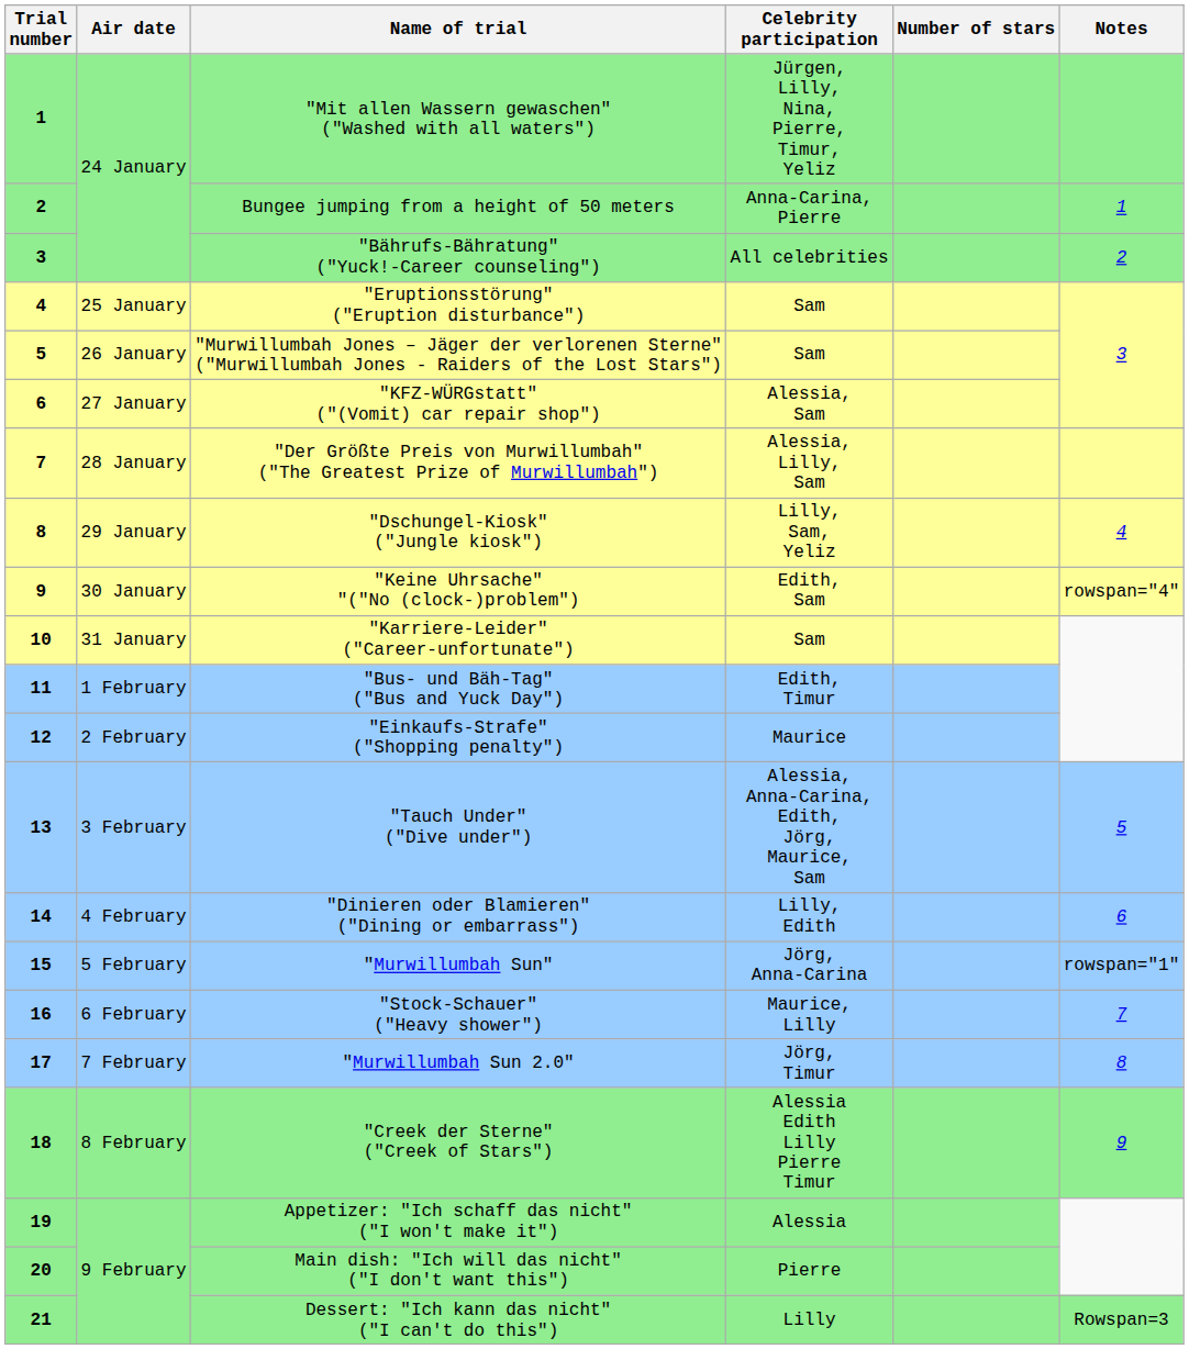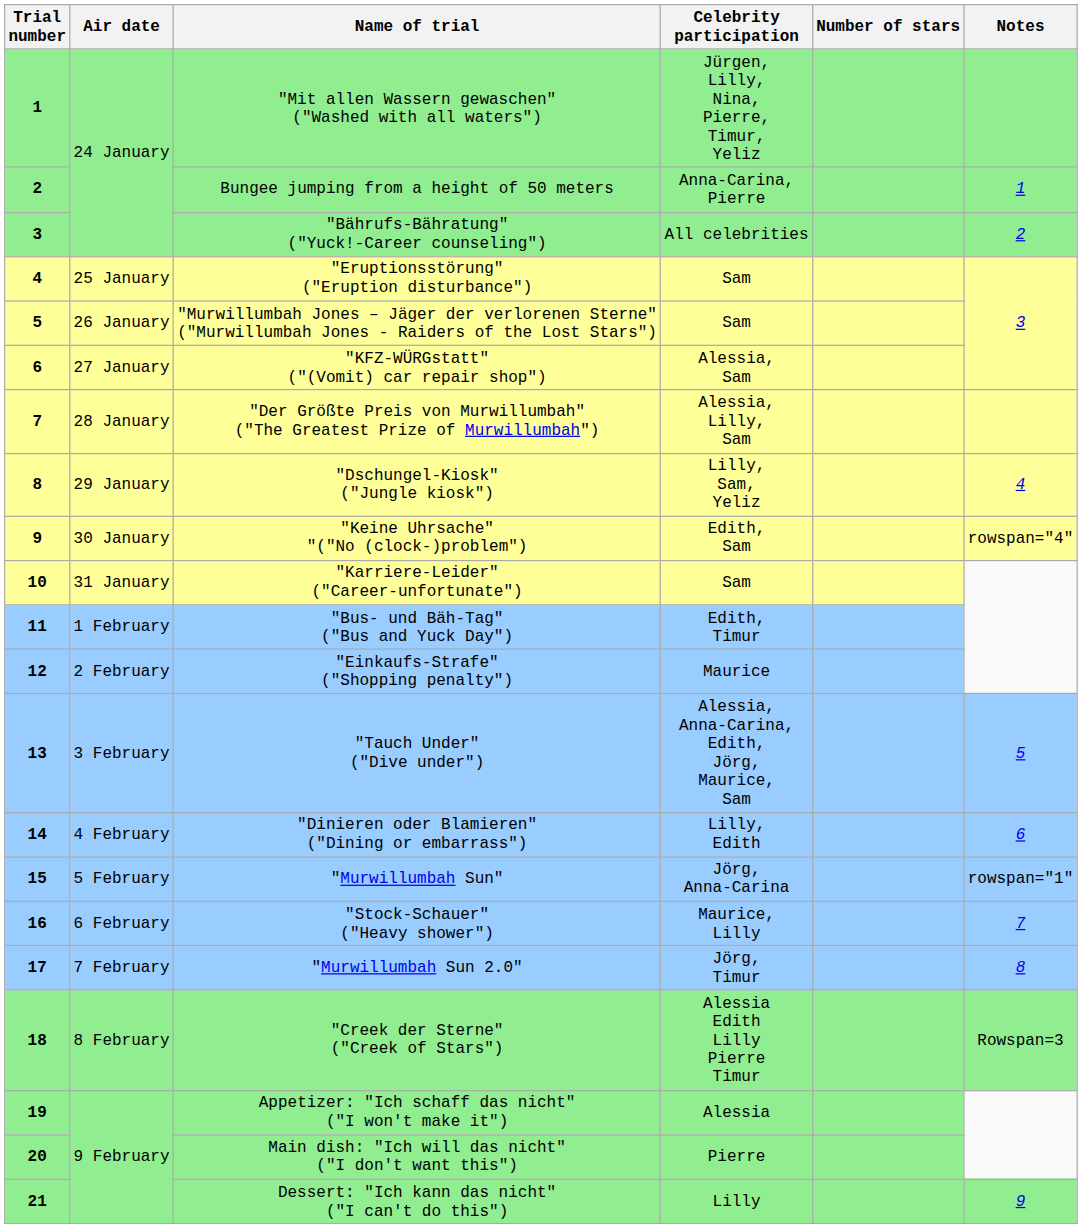"Creek der Sterne" ("Creek of Stars") | Notes: 9 -> Rowspan=3
Dessert: "Ich kann das nicht" ("I can't do this") | Notes: Rowspan=3 -> 9
